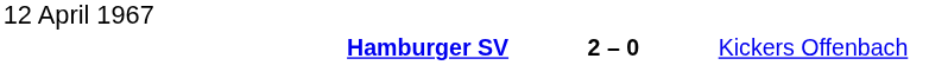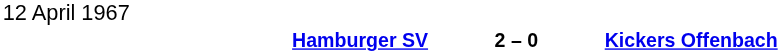Hamburger SV | column 3: normal -> bold
